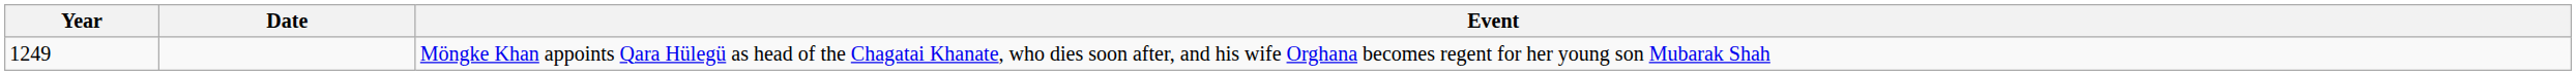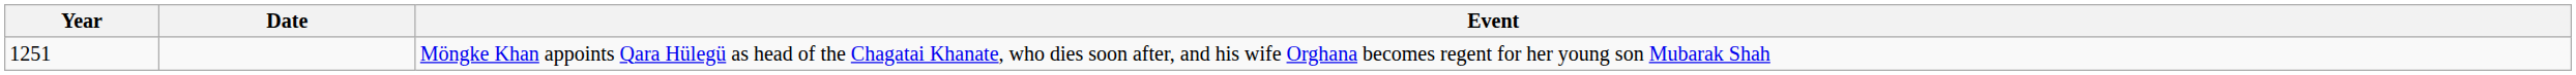row 2 | Year: 1249 -> 1251
